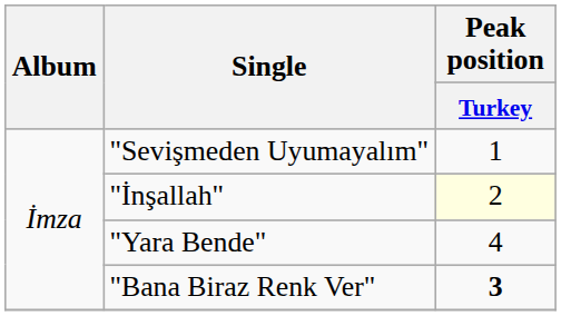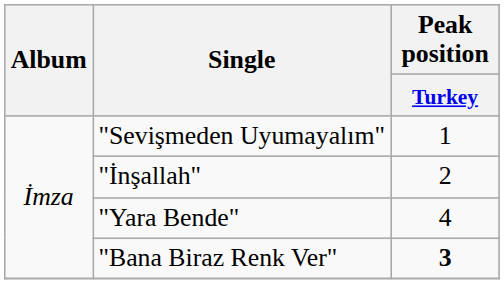"İnşallah" | Peak position / Turkey: lightyellow background -> no background
